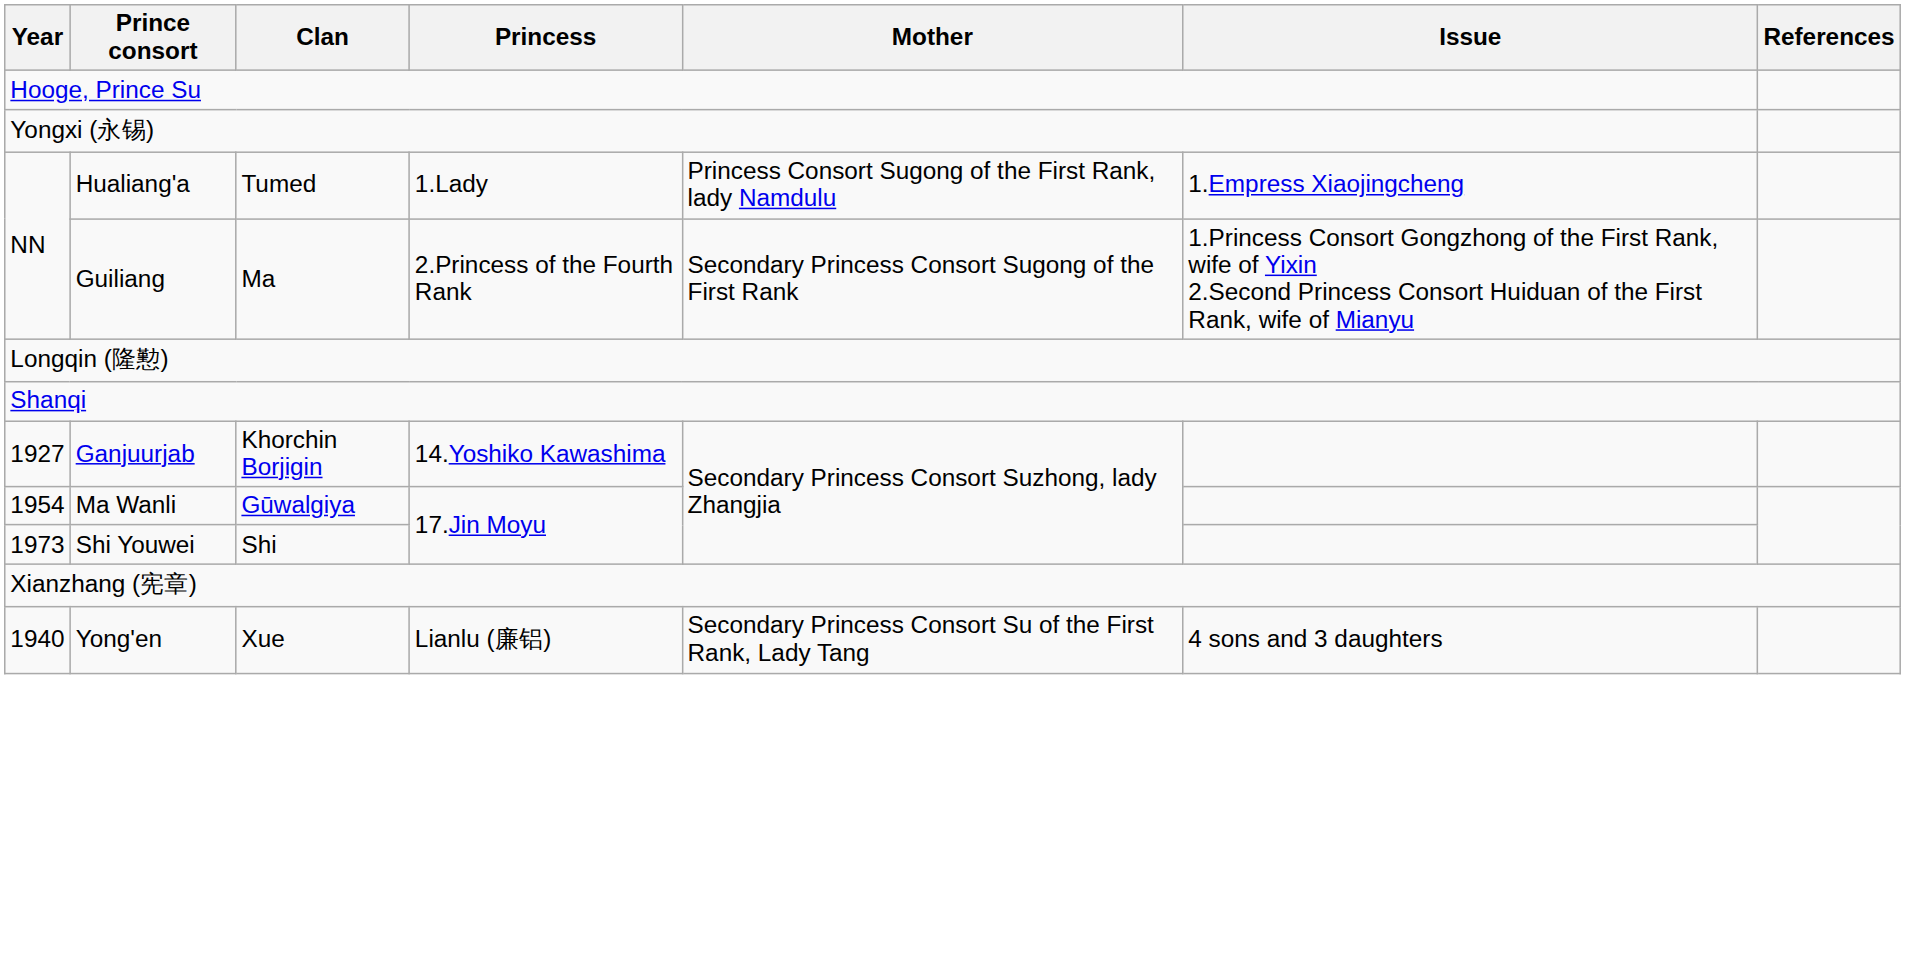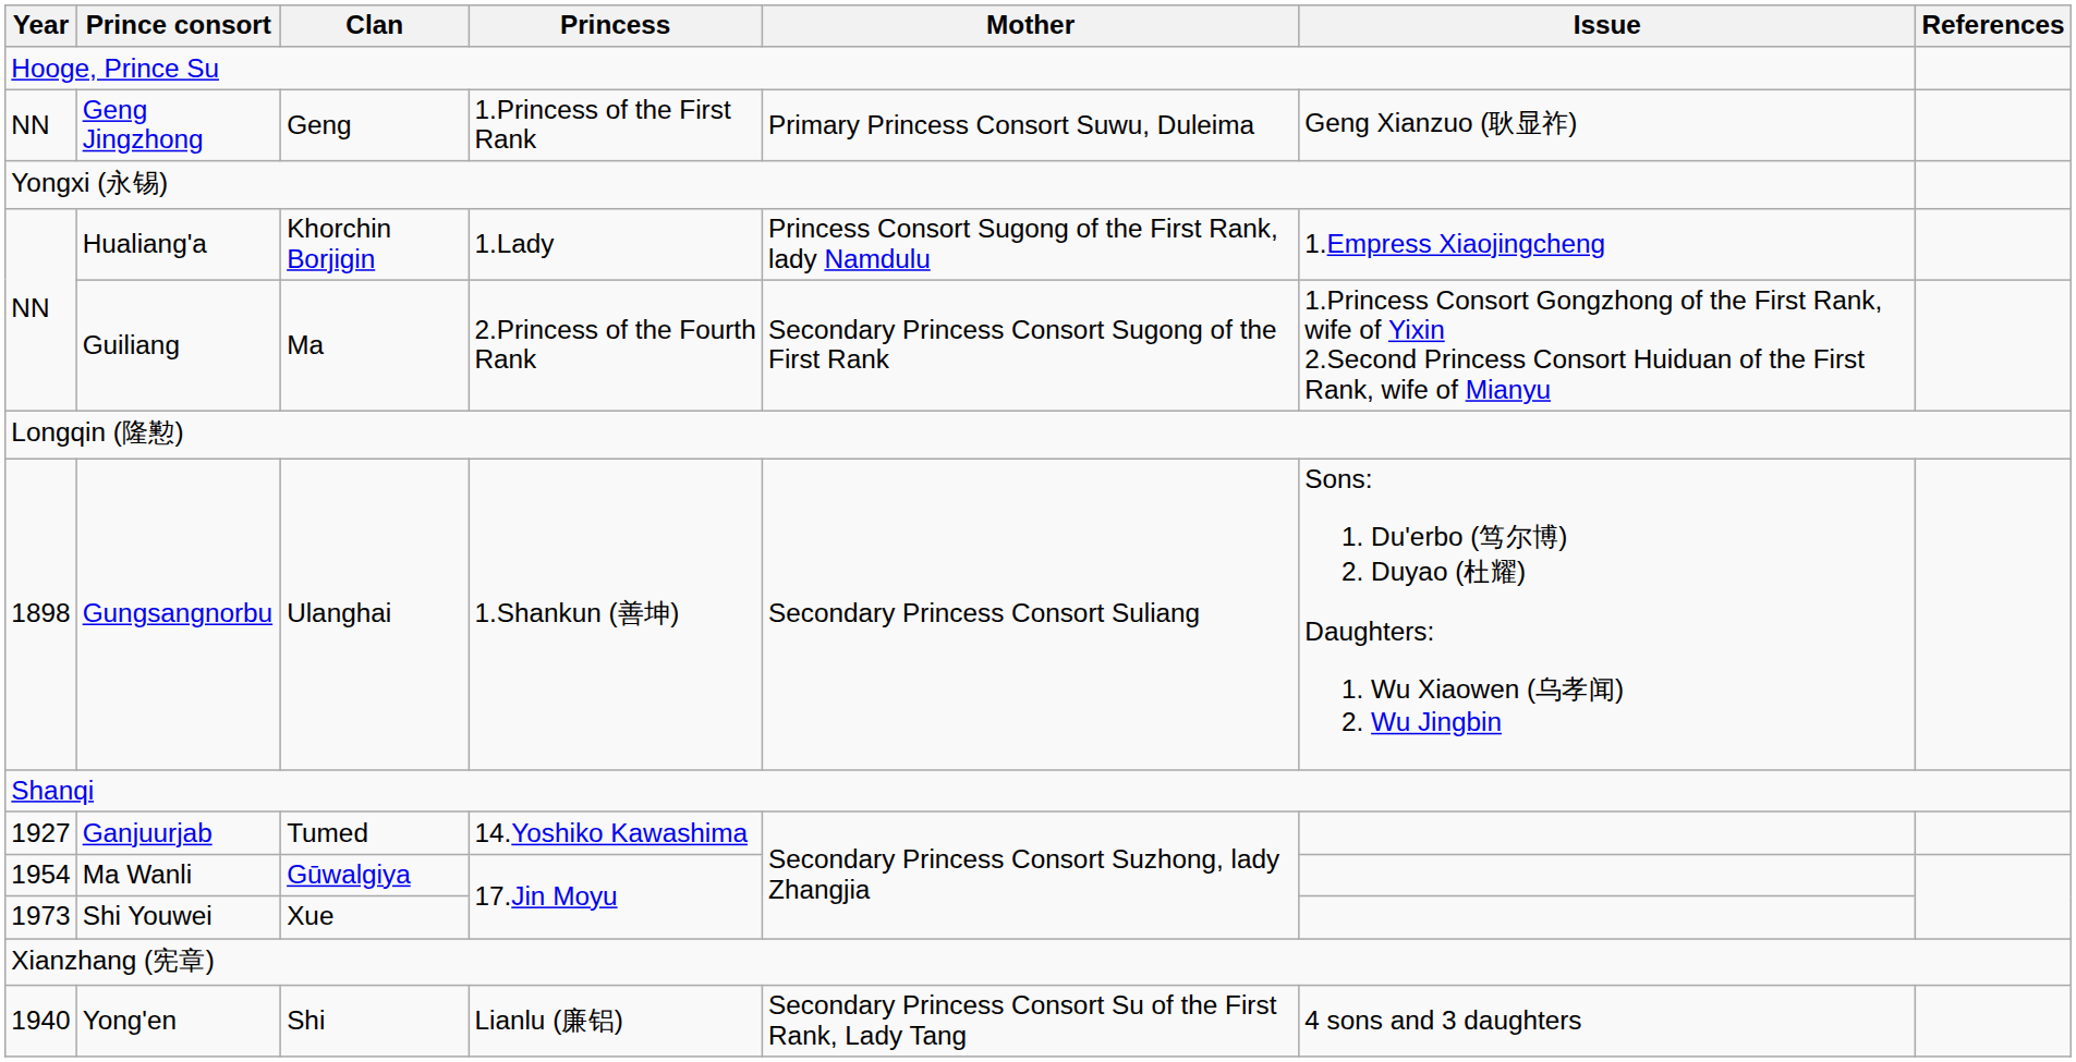+ row: NN | Geng Jingzhong | Geng | 1.Princess of the First Rank | Primary Princess Consort Suwu, Duleima | Geng Xianzuo (耿显祚)
Hualiang'a | Clan: Tumed -> Khorchin Borjigin
+ row: 1898 | Gungsangnorbu | Ulanghai | 1.Shankun (善坤) | Secondary Princess Consort Suliang | Sons: Du'erbo (笃尔博) Duyao (杜耀) Daughters: Wu Xiaowen (乌孝闻) Wu Jingbin
Ganjuurjab | Clan: Khorchin Borjigin -> Tumed
Shi Youwei | Clan: Shi -> Xue
Yong'en | Clan: Xue -> Shi
